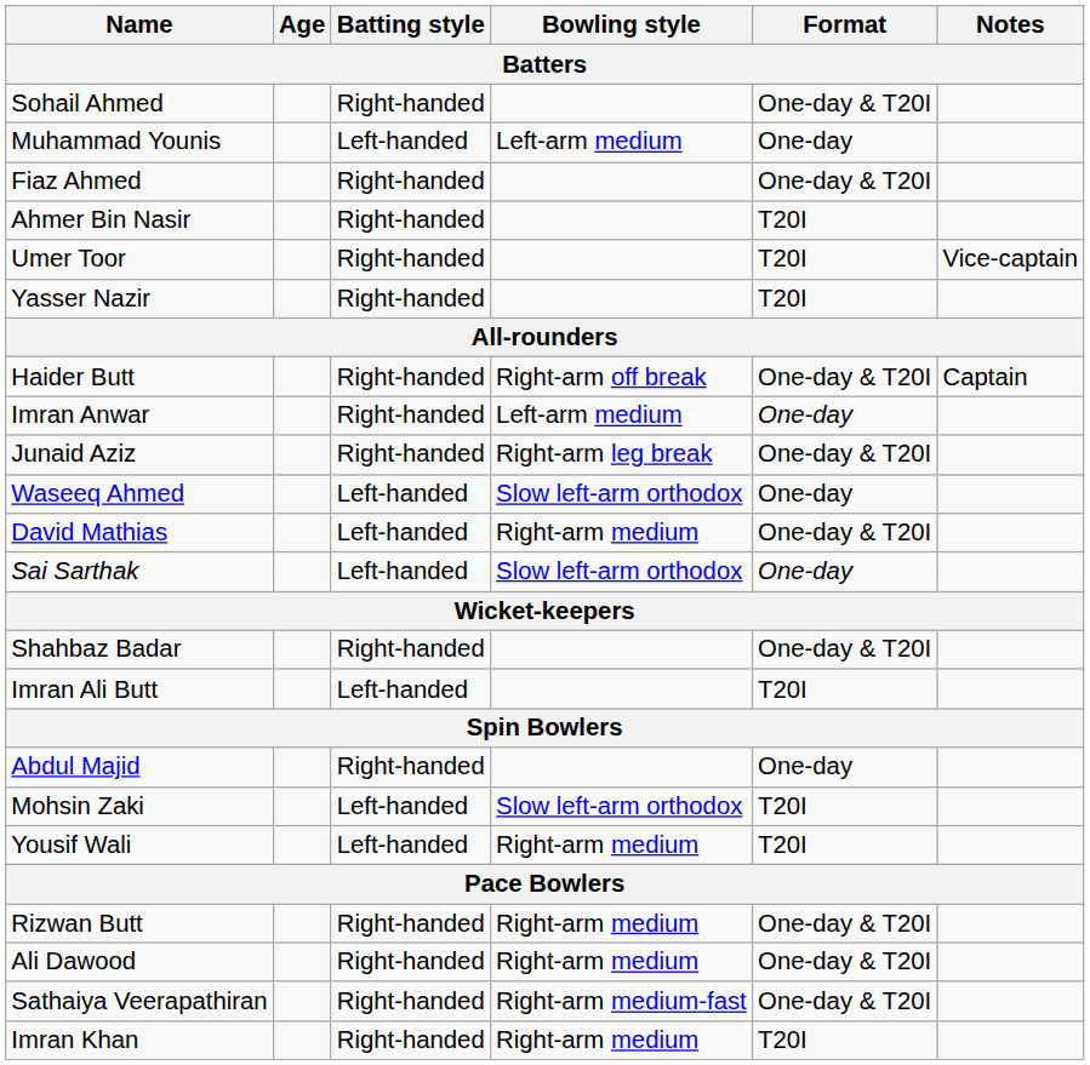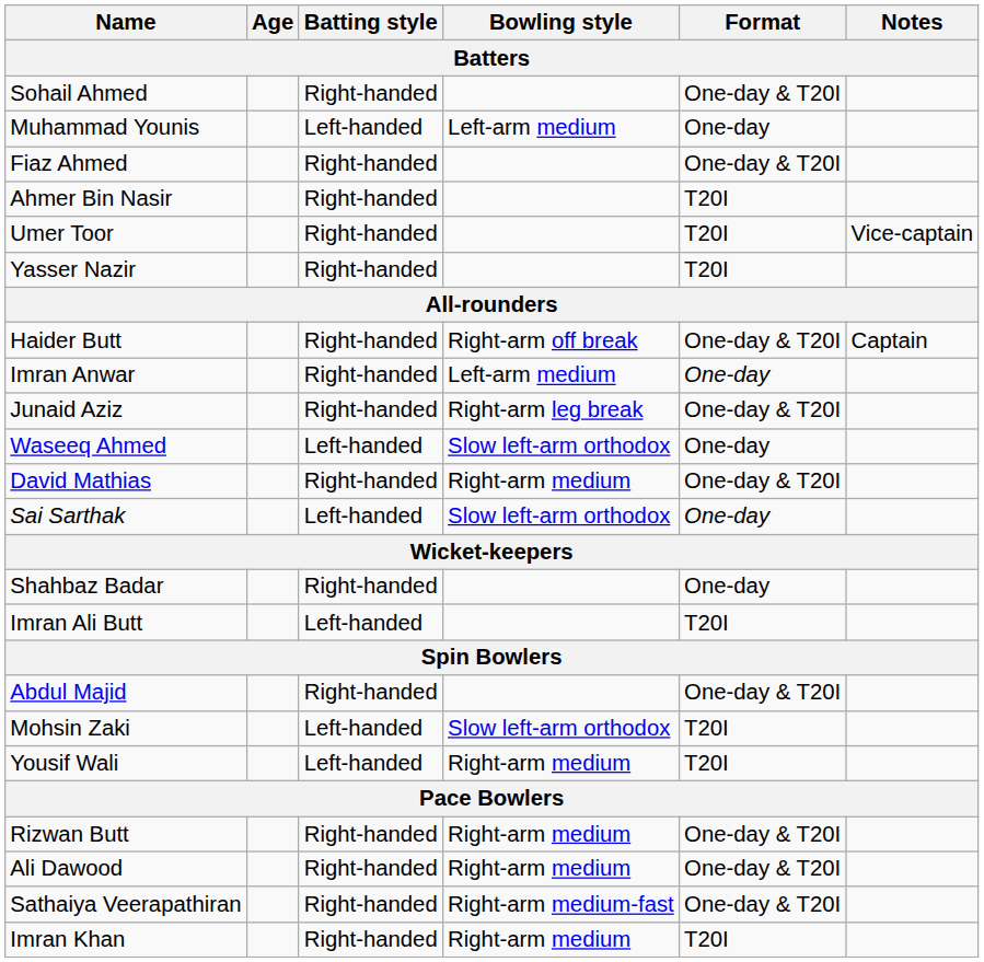David Mathias | Batting style: Left-handed -> Right-handed
Shahbaz Badar | Format: One-day & T20I -> One-day
Abdul Majid | Format: One-day -> One-day & T20I
